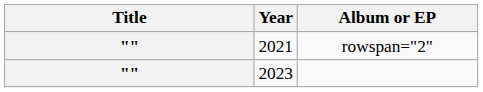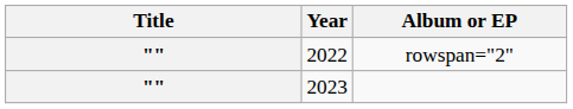rowspan="2" | Year: 2021 -> 2022
